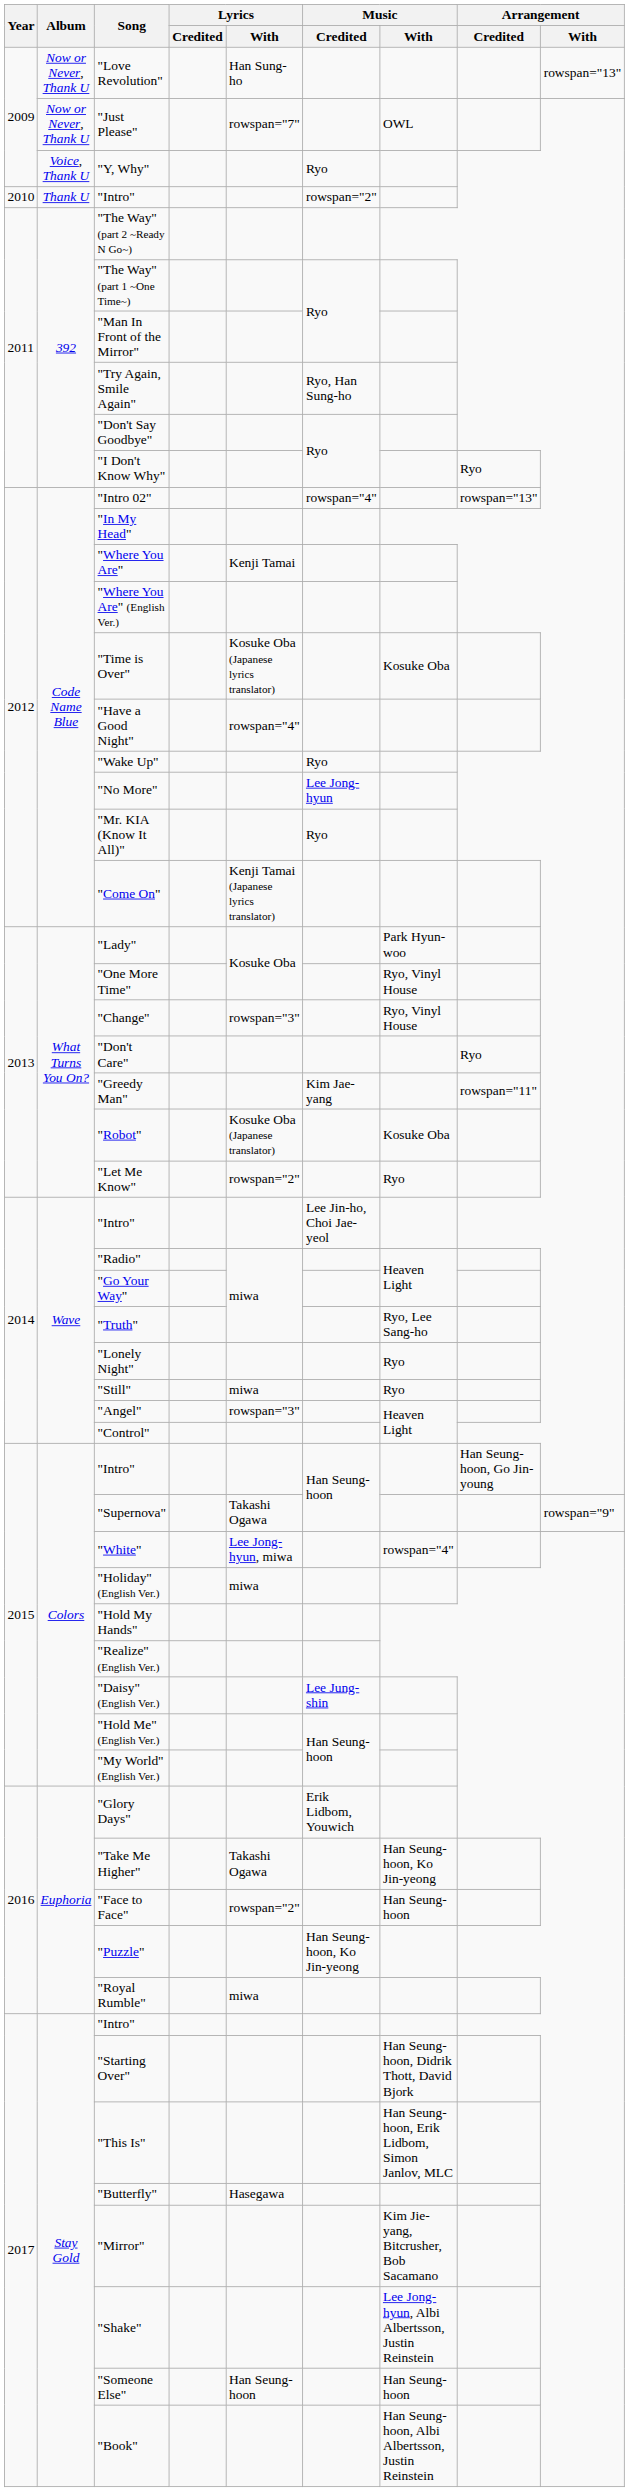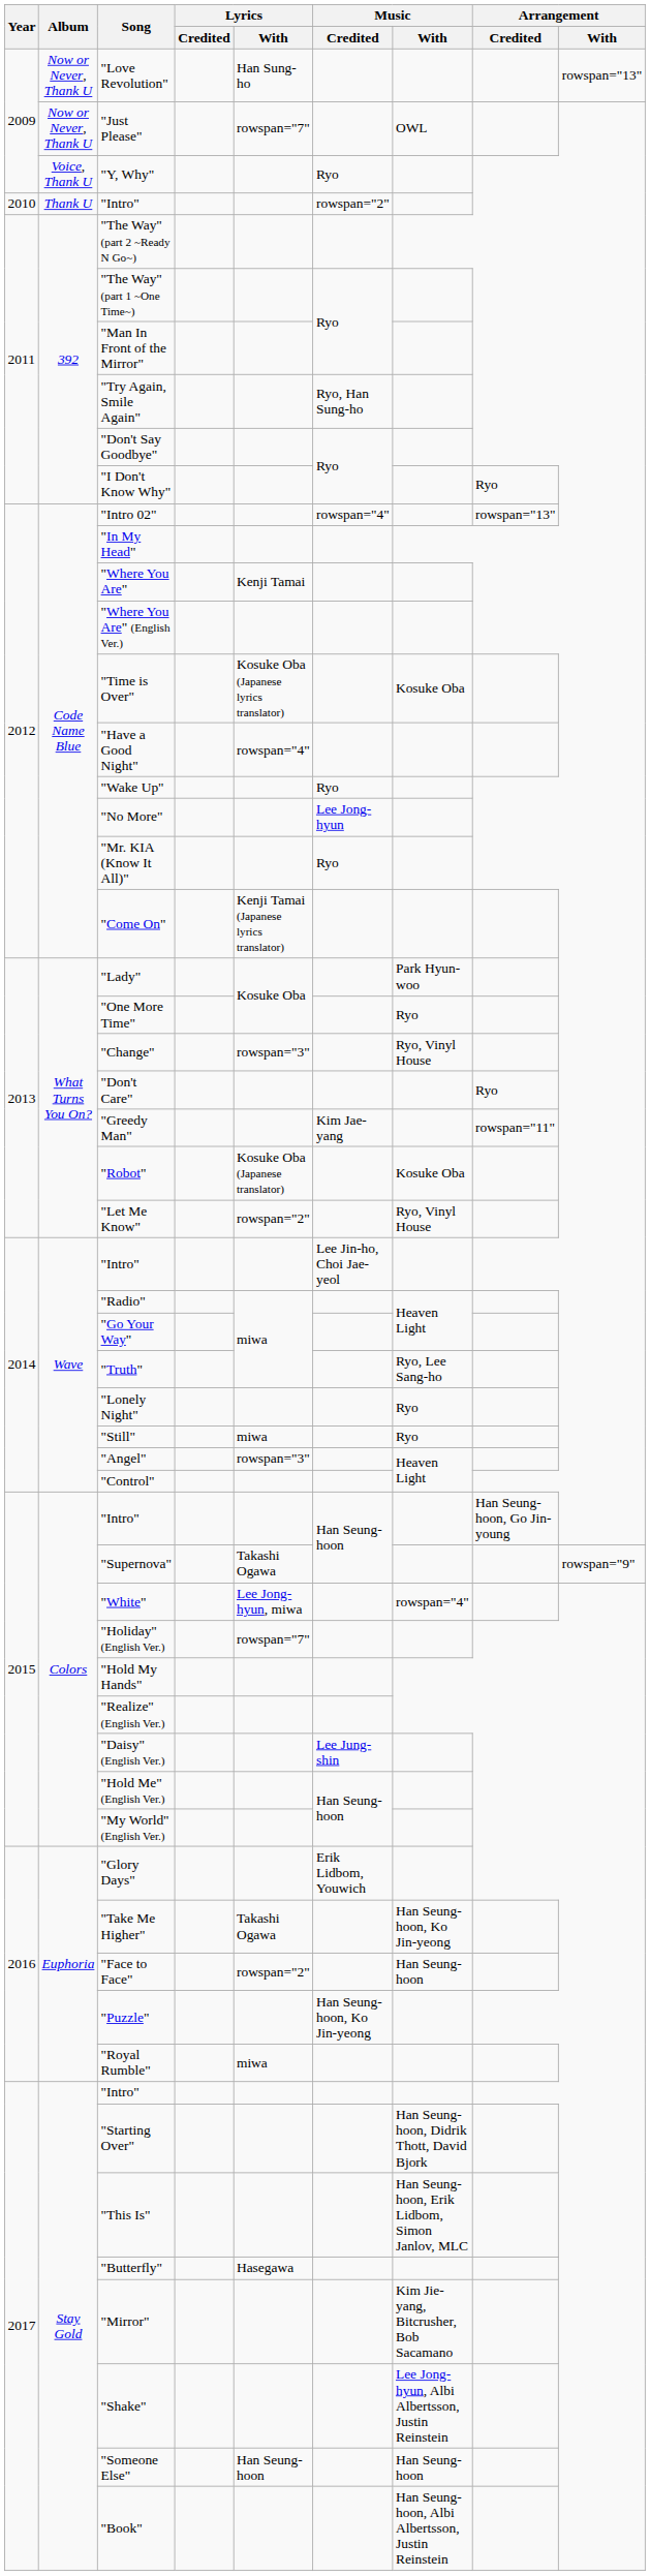"One More Time" | Music / With: Ryo, Vinyl House -> Ryo
"Let Me Know" | Music / With: Ryo -> Ryo, Vinyl House
"Holiday" (English Ver.) | Lyrics / With: miwa -> rowspan="7"
